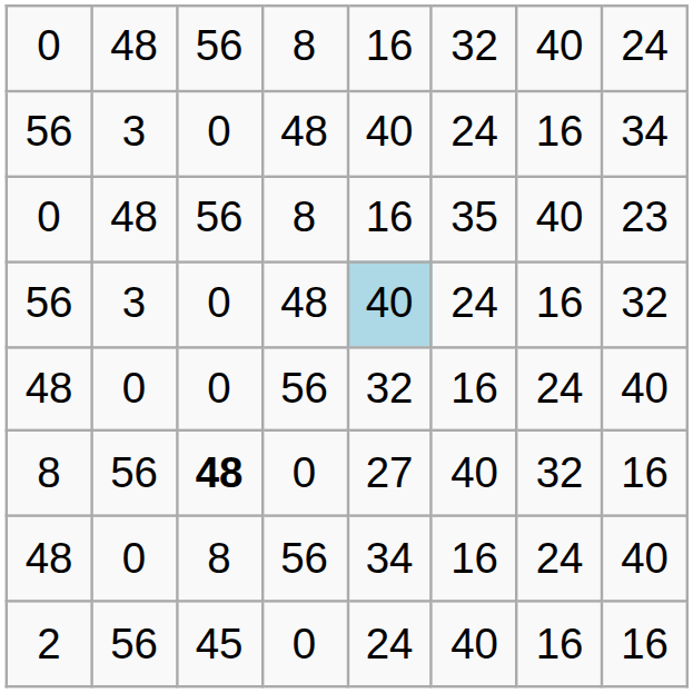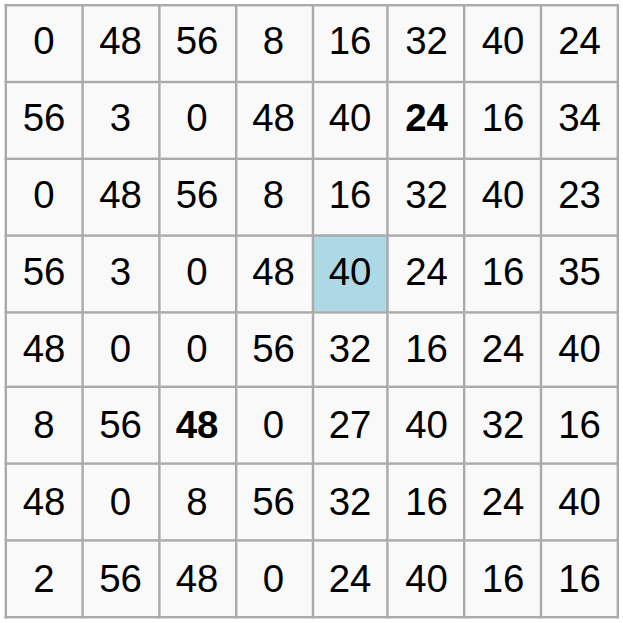row 2 | column 6: normal -> bold
row 3 | column 6: 35 -> 32
row 4 | column 8: 32 -> 35
row 7 | column 5: 34 -> 32
row 8 | column 3: 45 -> 48
